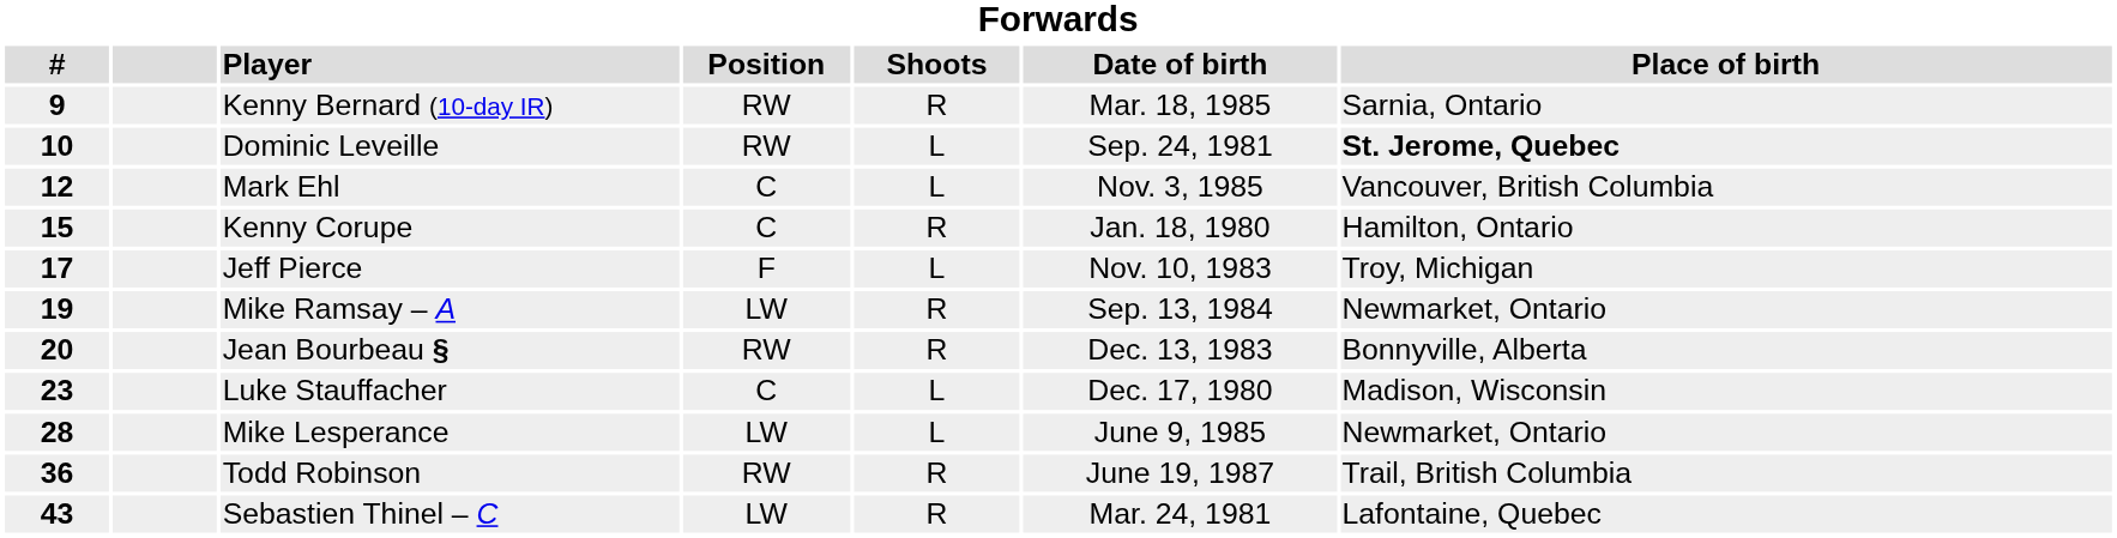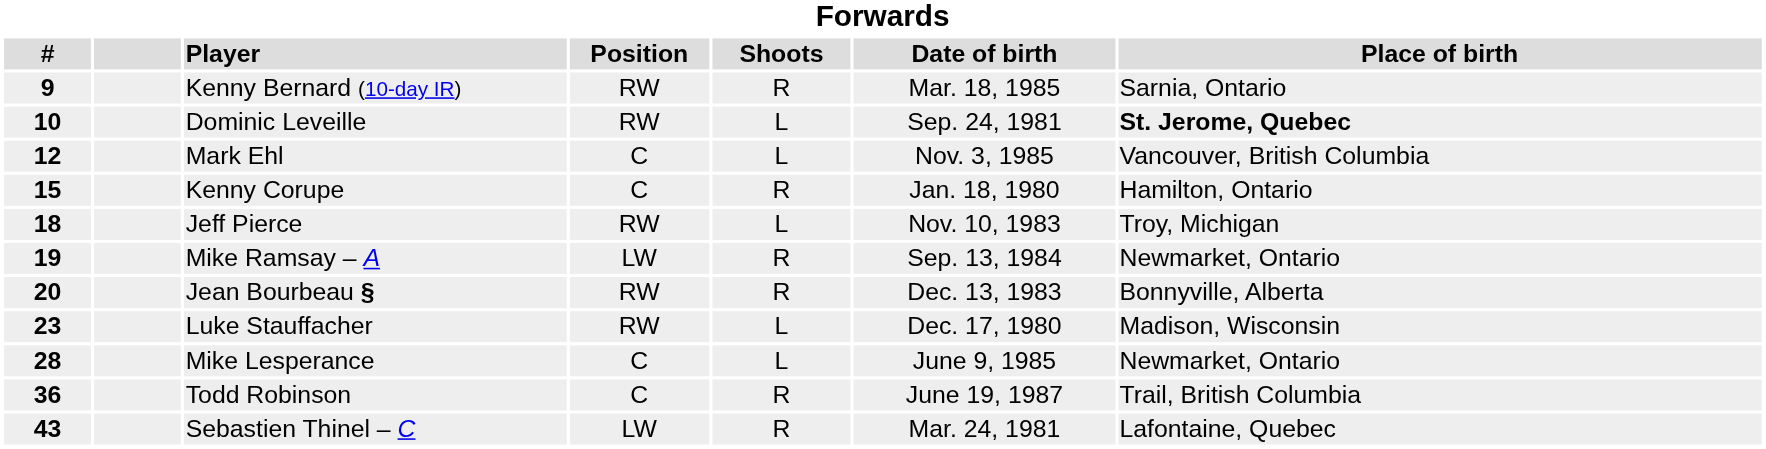Jeff Pierce | #: 17 -> 18
Jeff Pierce | Position: F -> RW
Luke Stauffacher | Position: C -> RW
Mike Lesperance | Position: LW -> C
Todd Robinson | Position: RW -> C
